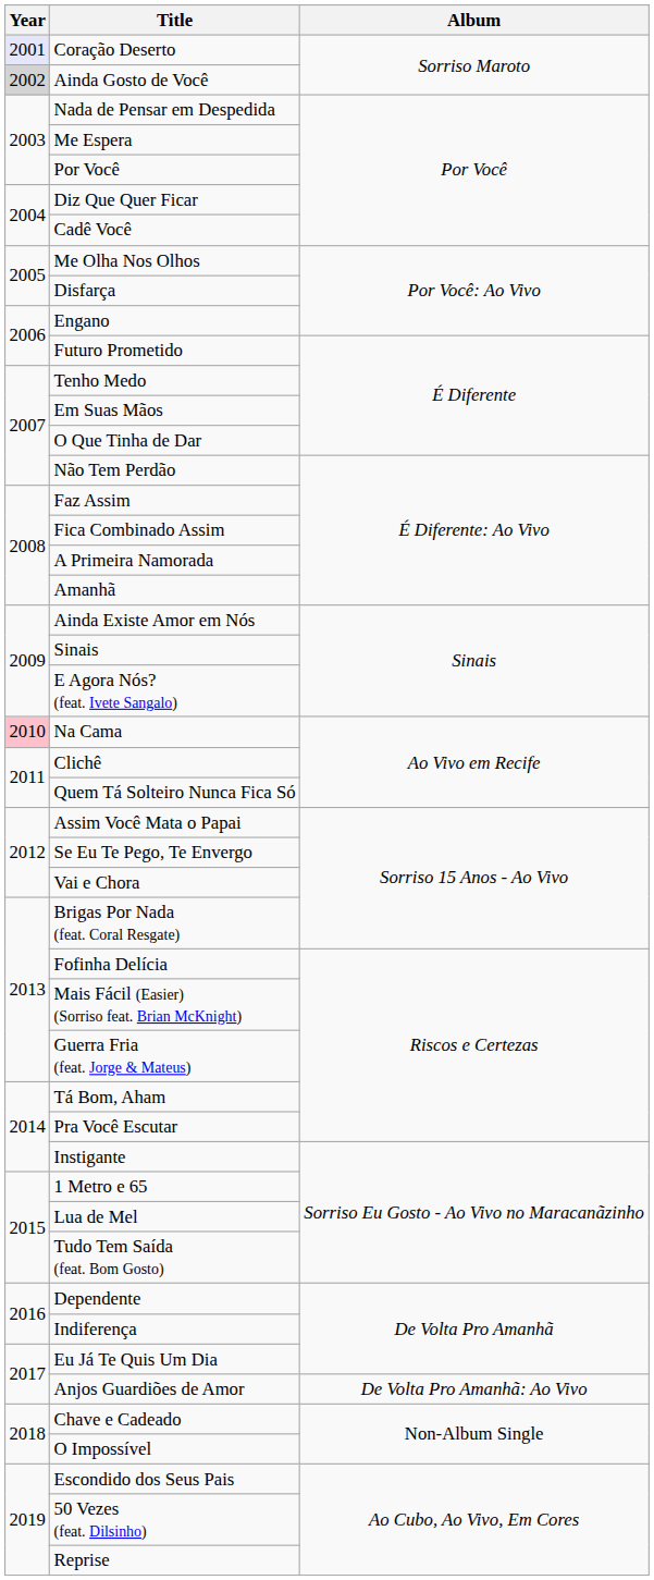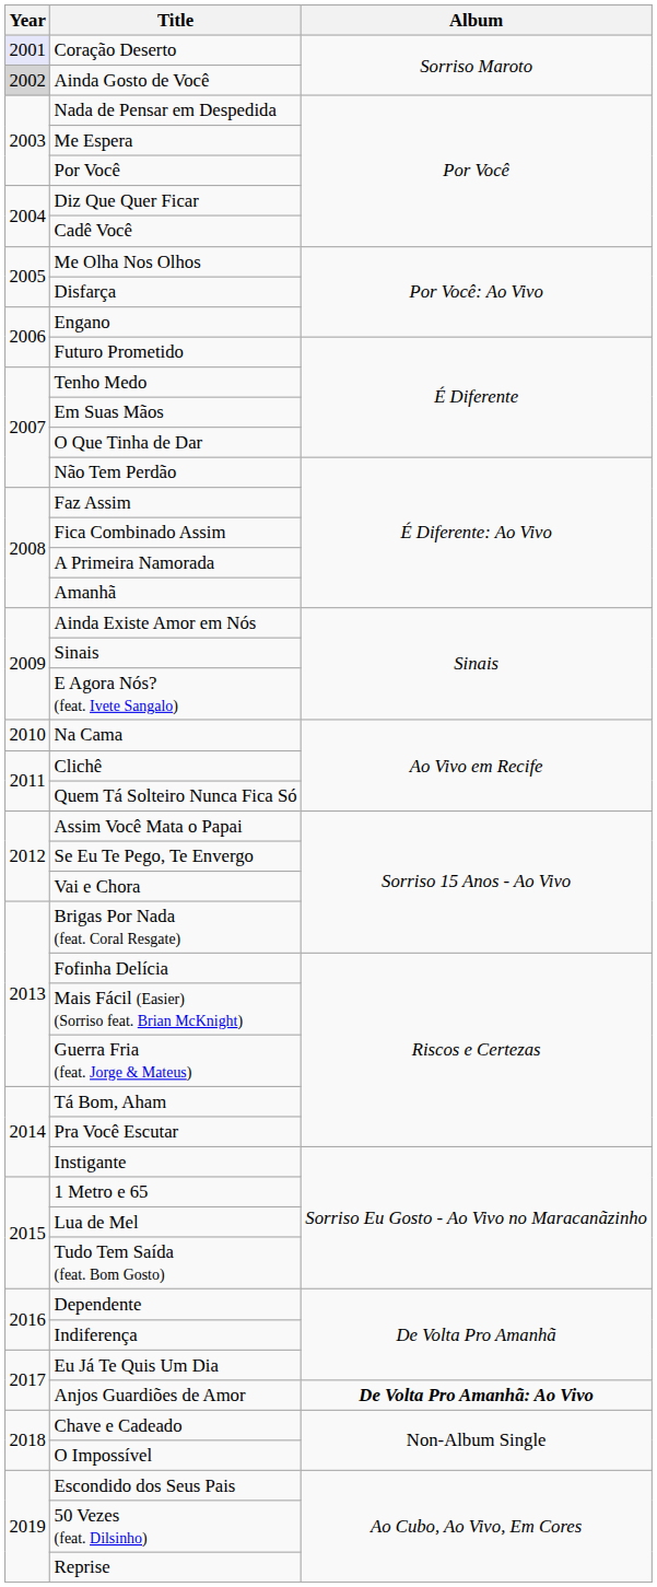Na Cama | Year: pink background -> no background
Anjos Guardiões de Amor | Album: normal -> bold
